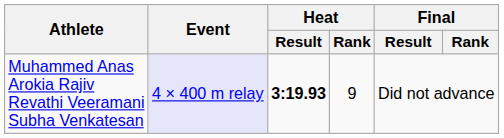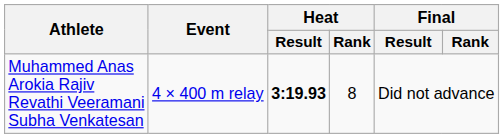row 3 | Event: lavender background -> no background
row 3 | Heat / Rank: 9 -> 8
